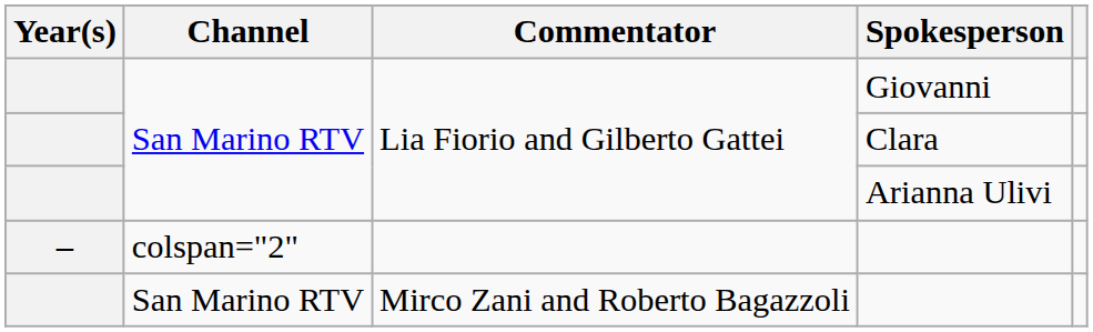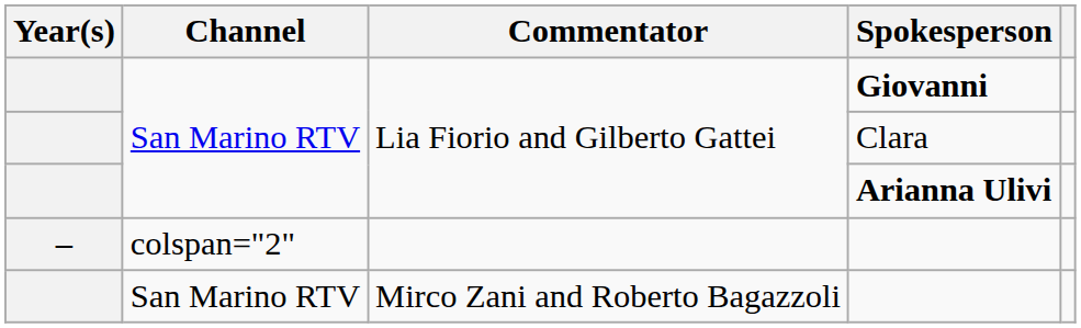Giovanni | Spokesperson: normal -> bold
Arianna Ulivi | Spokesperson: normal -> bold
